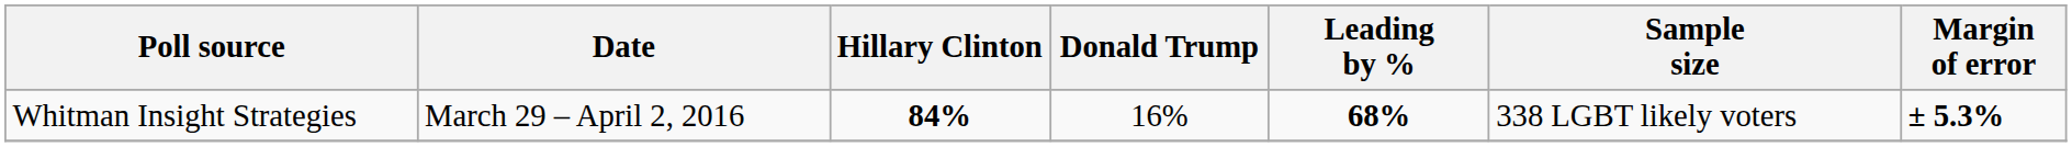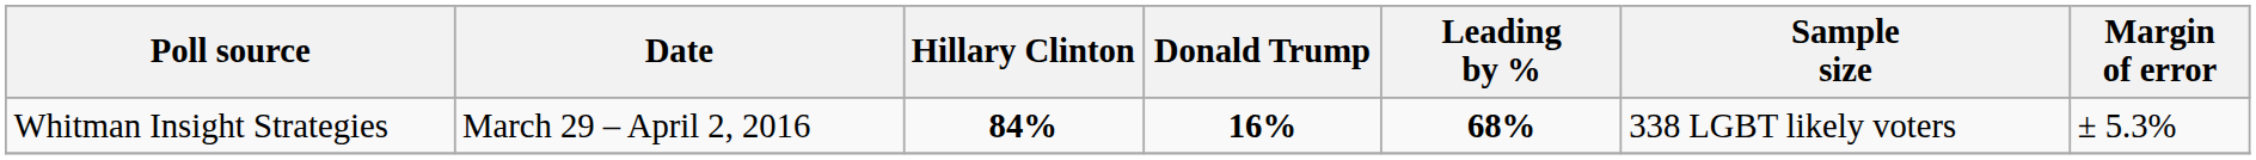Whitman Insight Strategies | Donald Trump: normal -> bold
Whitman Insight Strategies | Margin of error: bold -> normal
